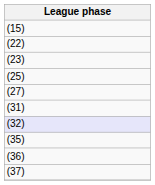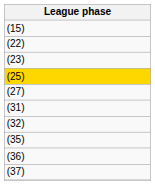row 5 | column 1: no background -> gold background
row 8 | column 1: lavender background -> no background
